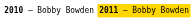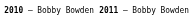2010 – Bobby Bowden | column 2: gold background -> no background
